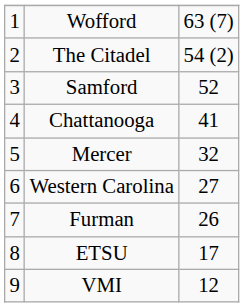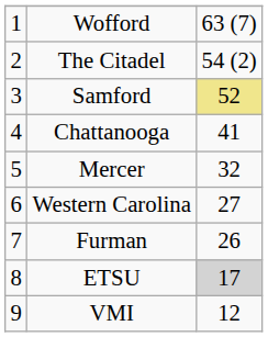Samford | column 3: no background -> khaki background
ETSU | column 3: no background -> lightgrey background
